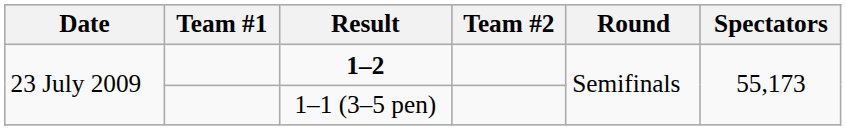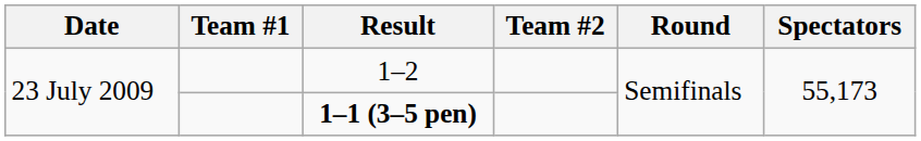1–2 | Result: bold -> normal
1–1 (3–5 pen) | Result: normal -> bold
